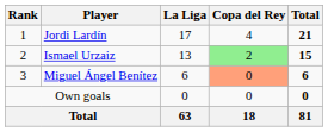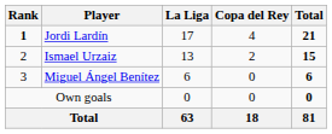Jordi Lardín | Rank: normal -> bold
Ismael Urzaiz | Copa del Rey: lightgreen background -> no background
Miguel Ángel Benítez | Copa del Rey: lightsalmon background -> no background
